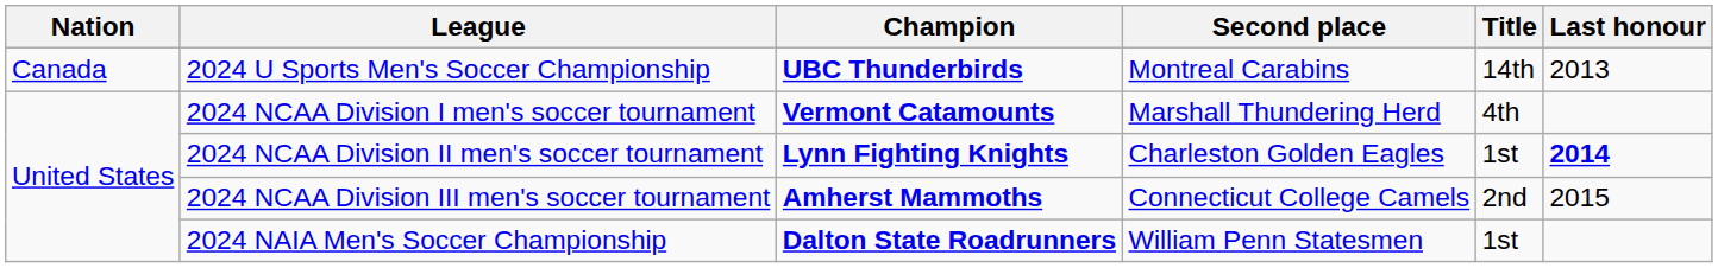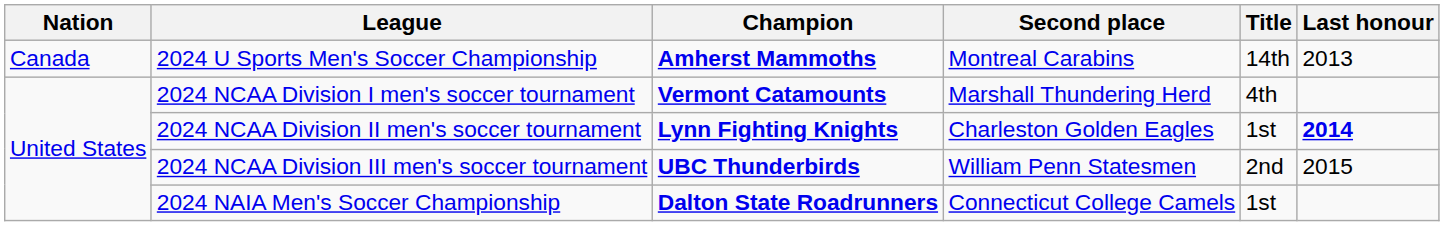2024 U Sports Men's Soccer Championship | Champion: UBC Thunderbirds -> Amherst Mammoths
2024 NCAA Division III men's soccer tournament | Champion: Amherst Mammoths -> UBC Thunderbirds
2024 NCAA Division III men's soccer tournament | Second place: Connecticut College Camels -> William Penn Statesmen
2024 NAIA Men's Soccer Championship | Second place: William Penn Statesmen -> Connecticut College Camels
